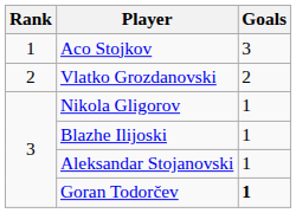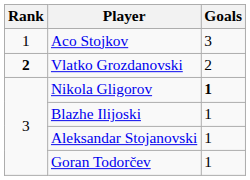Vlatko Grozdanovski | Rank: normal -> bold
Nikola Gligorov | Goals: normal -> bold
Goran Todorčev | Goals: bold -> normal
